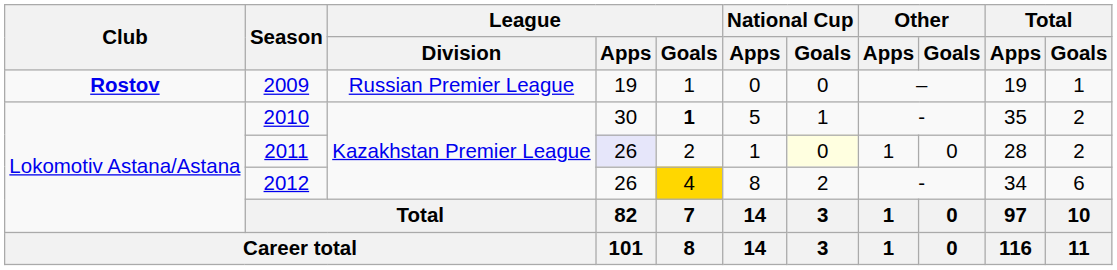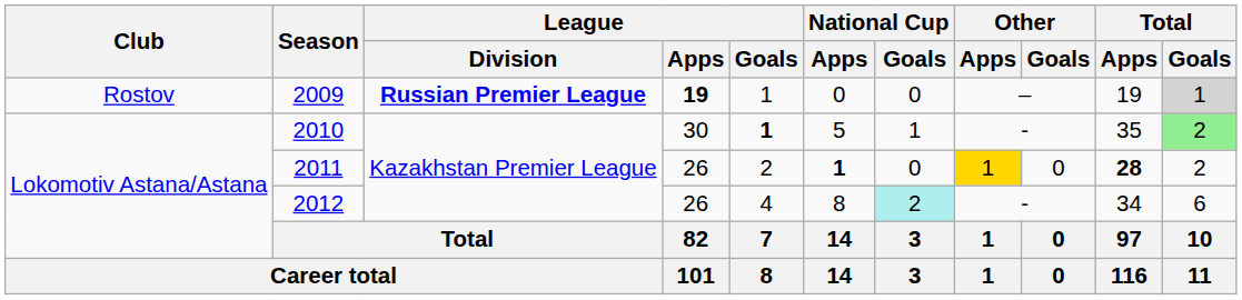2009 | Club: bold -> normal
2009 | League / Division: normal -> bold
2009 | League / Apps: normal -> bold
2009 | Total / Goals: no background -> lightgrey background
2010 | Total / Goals: no background -> lightgreen background
2011 | League / Apps: lavender background -> no background
2011 | National Cup / Apps: normal -> bold
2011 | National Cup / Goals: lightyellow background -> no background
2011 | Other / Apps: no background -> gold background
2011 | Total / Apps: normal -> bold
2012 | League / Goals: gold background -> no background
2012 | National Cup / Goals: no background -> paleturquoise background
